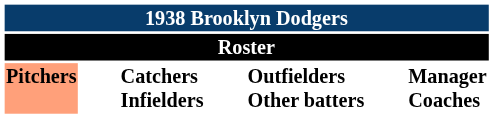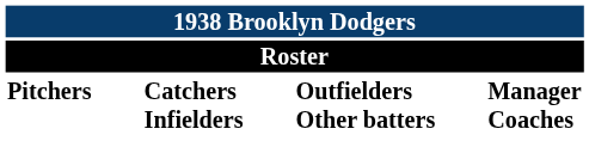Pitchers | column 1: lightsalmon background -> no background
